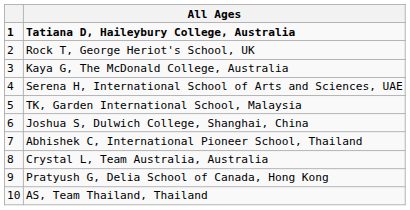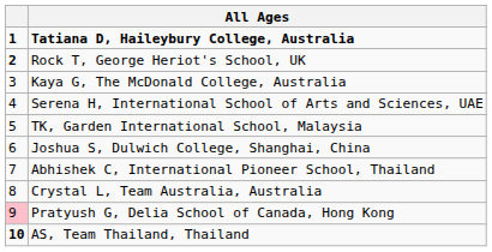Rock T, George Heriot's School, UK | column 1: normal -> bold
Pratyush G, Delia School of Canada, Hong Kong | column 1: no background -> pink background
AS, Team Thailand, Thailand | column 1: normal -> bold
